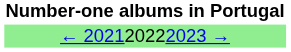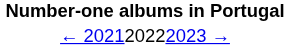row 2 | column 1: lightgreen background -> no background
